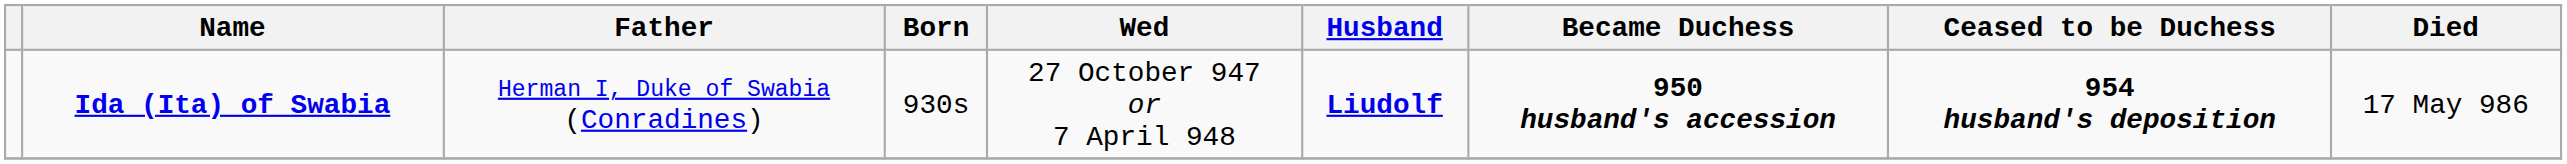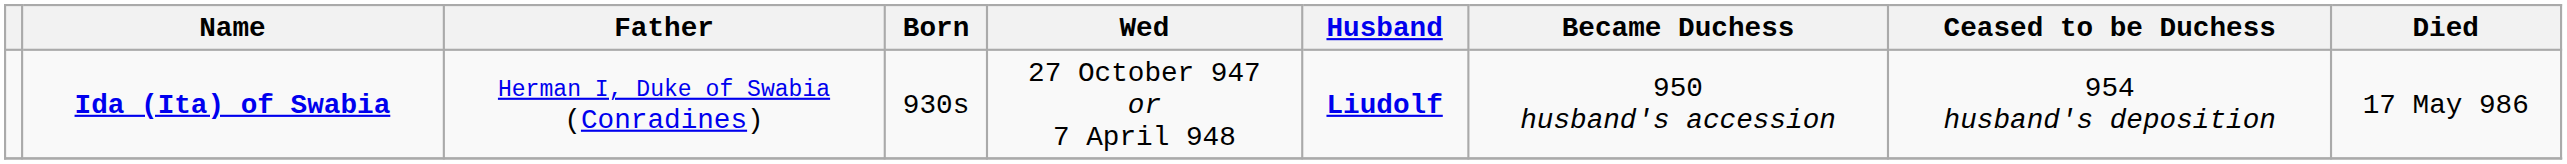Ida (Ita) of Swabia | Became Duchess: bold -> normal
Ida (Ita) of Swabia | Ceased to be Duchess: bold -> normal
